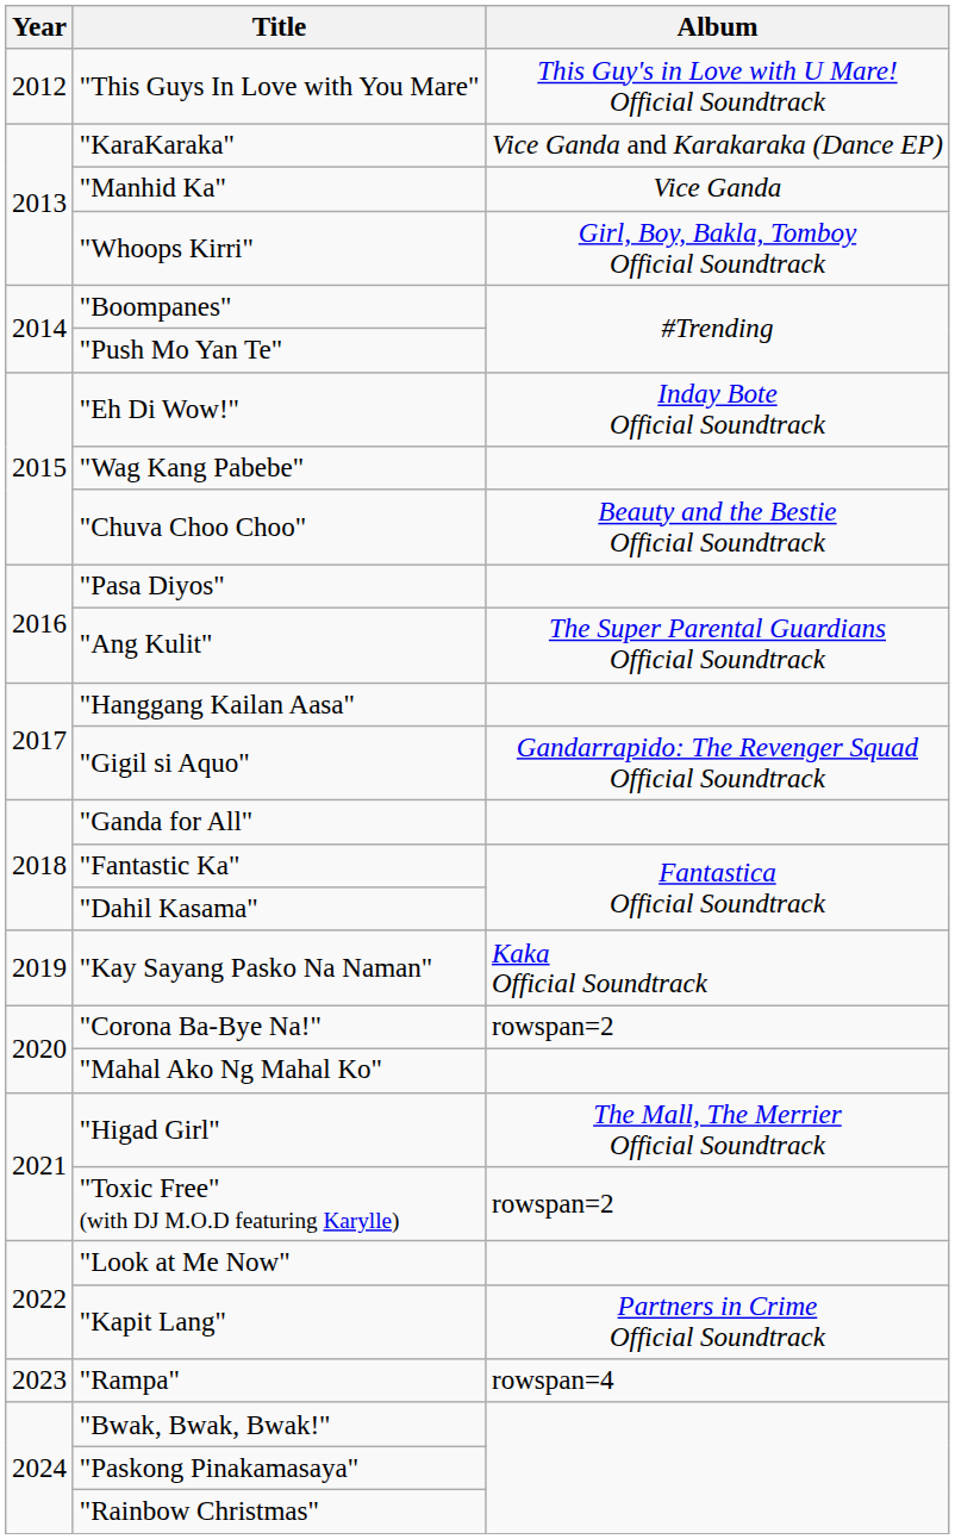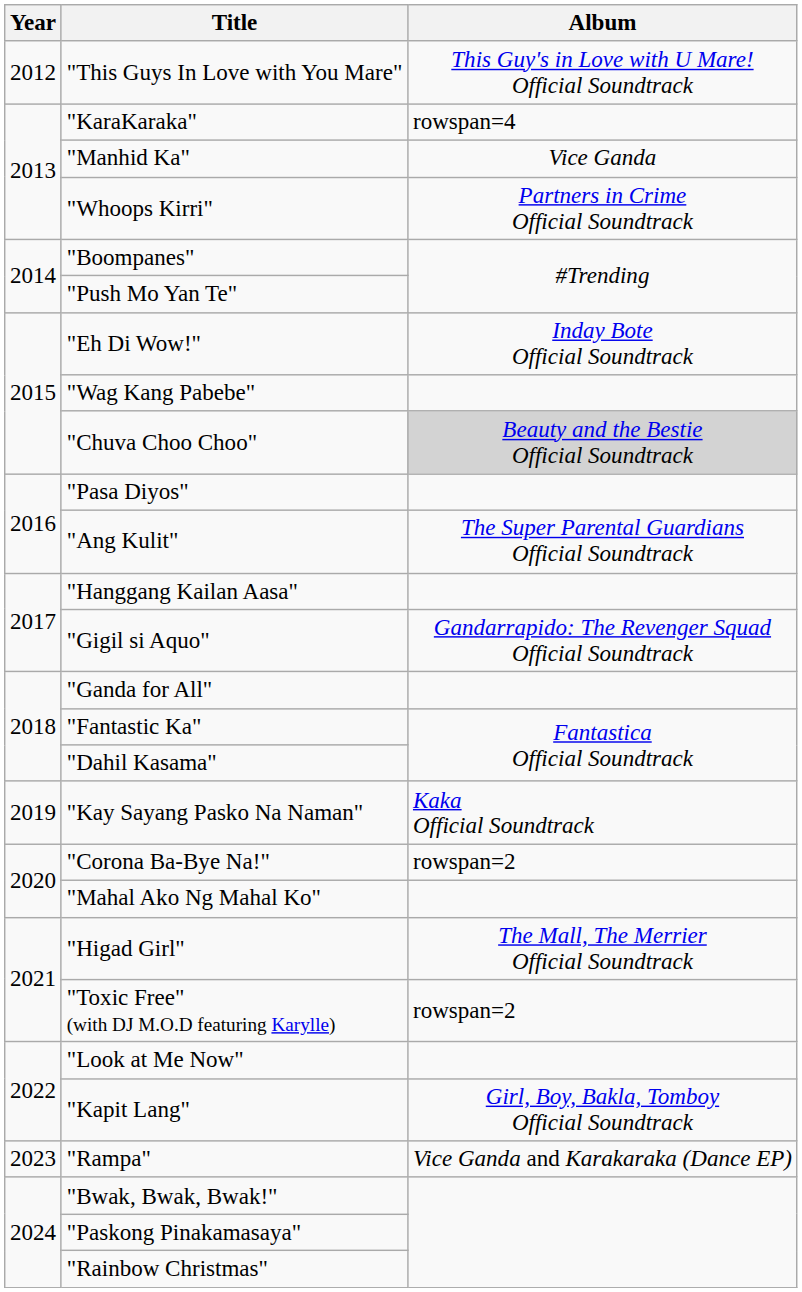"KaraKaraka" | Album: Vice Ganda and Karakaraka (Dance EP) -> rowspan=4
"Whoops Kirri" | Album: Girl, Boy, Bakla, Tomboy Official Soundtrack -> Partners in Crime Official Soundtrack
"Chuva Choo Choo" | Album: no background -> lightgrey background
"Kapit Lang" | Album: Partners in Crime Official Soundtrack -> Girl, Boy, Bakla, Tomboy Official Soundtrack
"Rampa" | Album: rowspan=4 -> Vice Ganda and Karakaraka (Dance EP)
